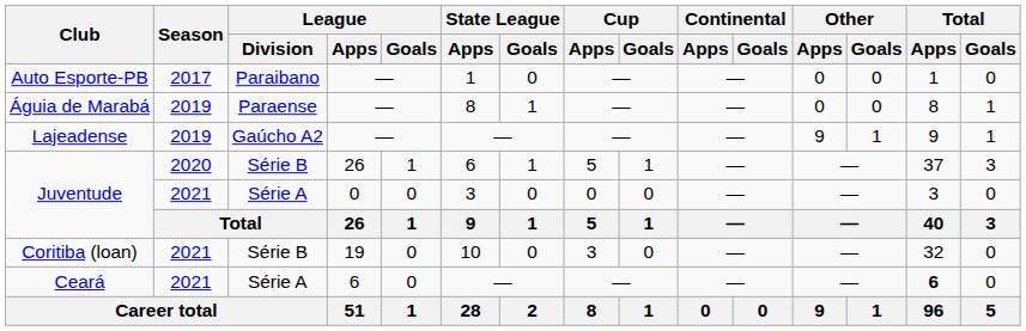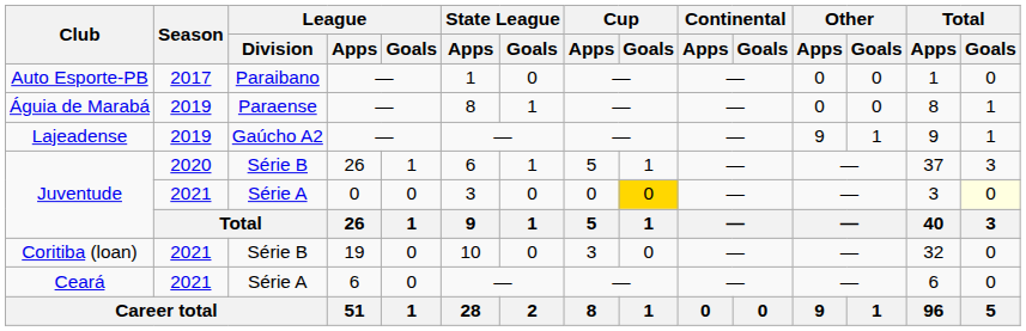Juventude / Série A | Cup / Goals: no background -> gold background
Juventude / Série A | Total / Goals: no background -> lightyellow background
Ceará | Total / Apps: bold -> normal
